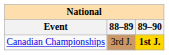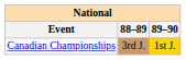Canadian Championships | 89–90: bold -> normal
